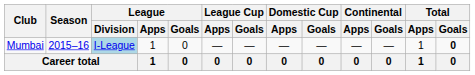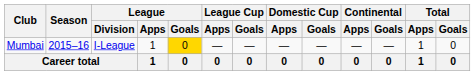Mumbai | League / Division: lightblue background -> no background
Mumbai | League / Goals: no background -> gold background
Mumbai | Total / Goals: bold -> normal
